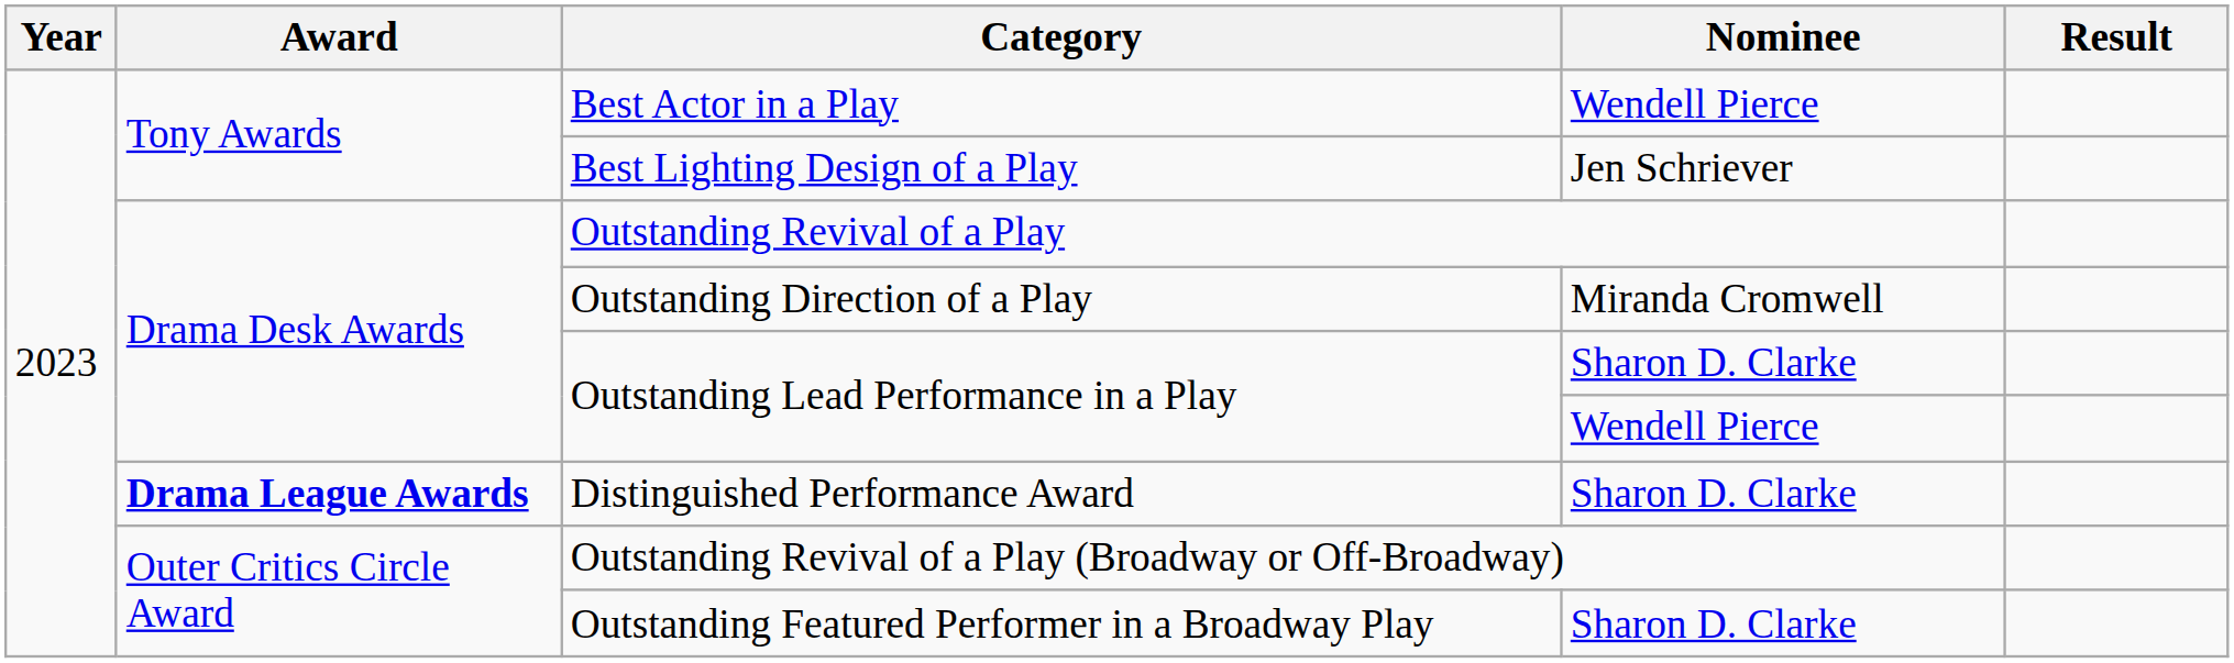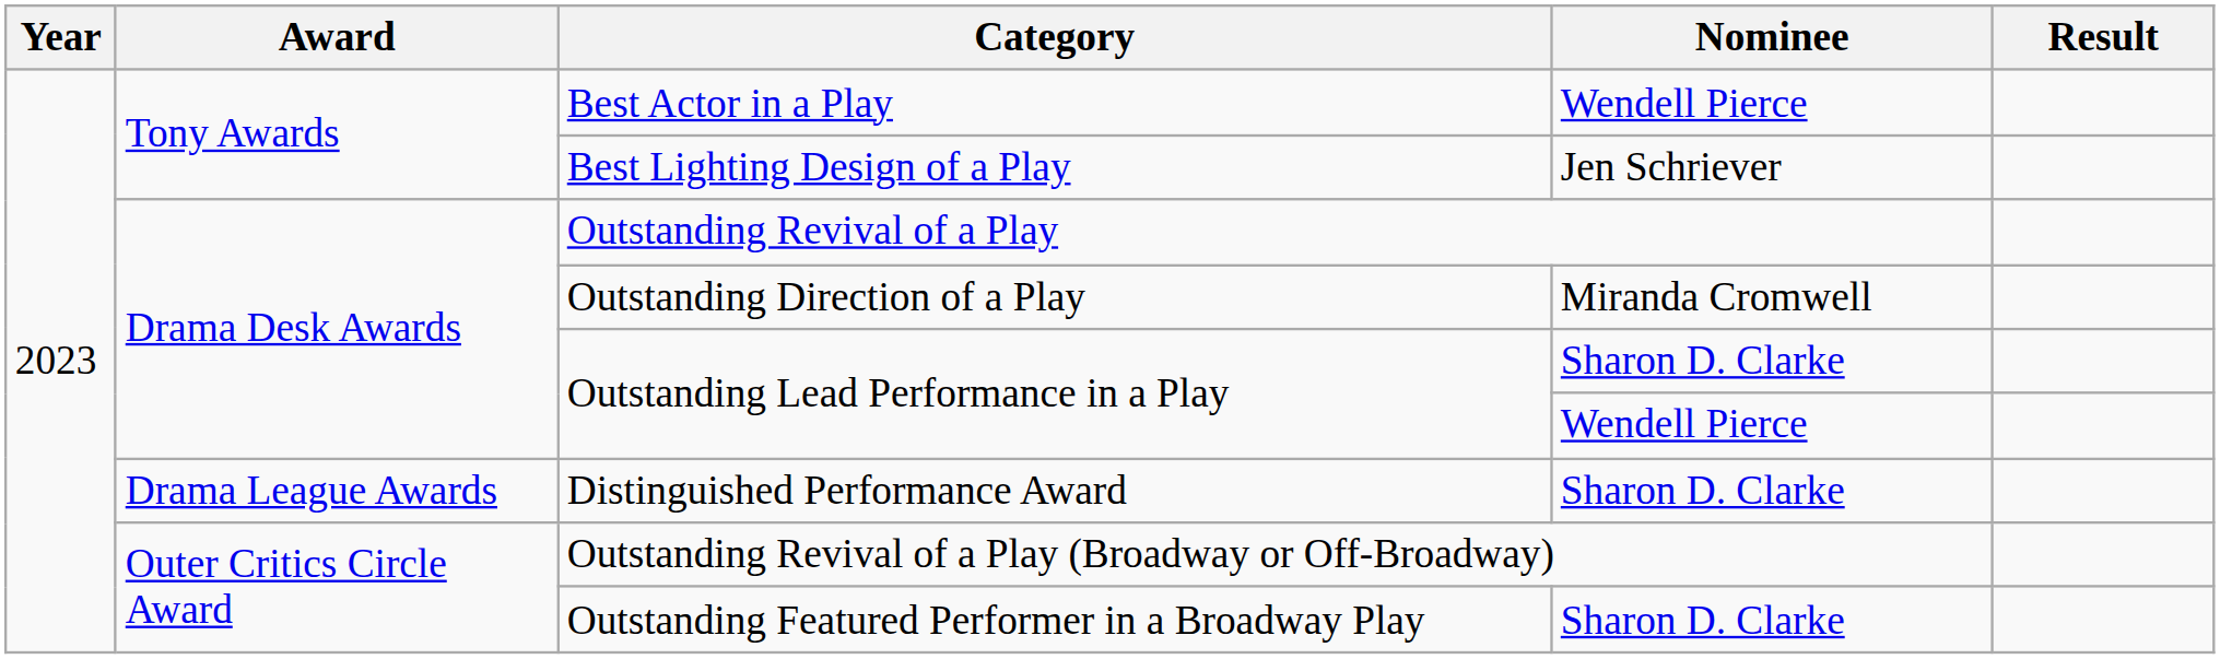Distinguished Performance Award | Award: bold -> normal
